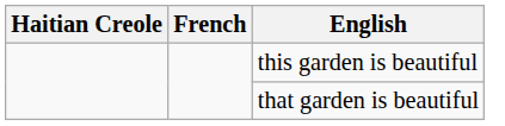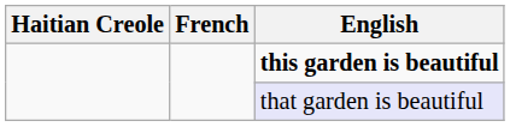this garden is beautiful | English: normal -> bold
that garden is beautiful | English: no background -> lavender background
